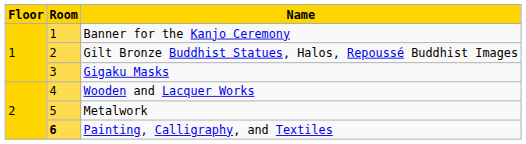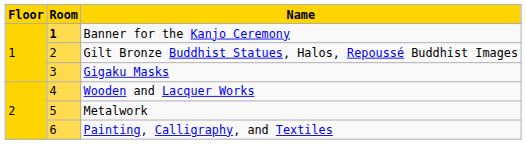Banner for the Kanjo Ceremony | Room: normal -> bold
Painting, Calligraphy, and Textiles | Room: bold -> normal
